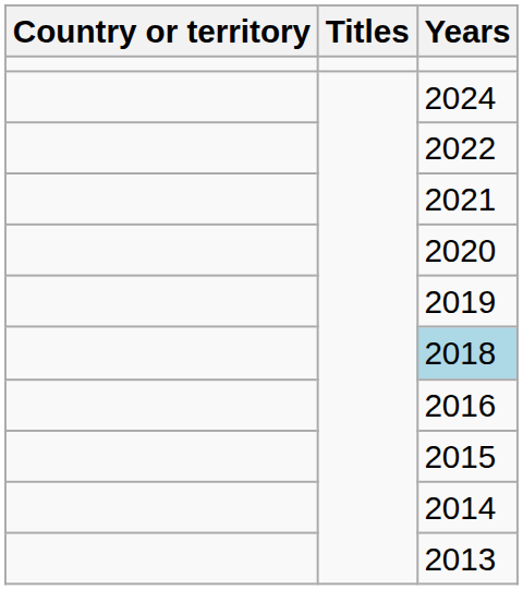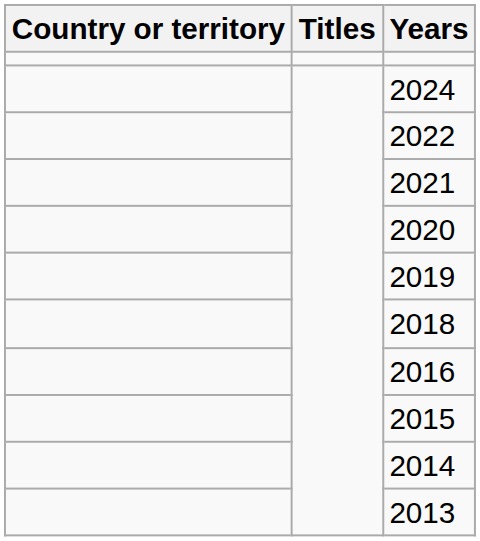2018 | Years: lightblue background -> no background
